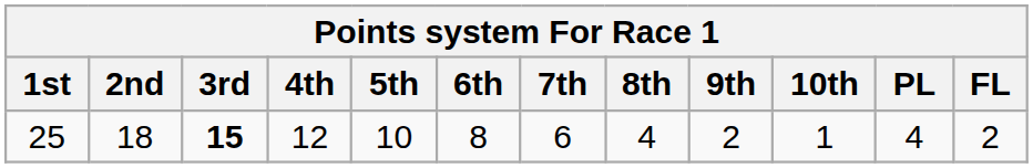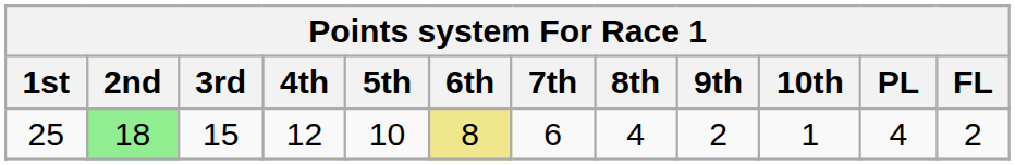25 | 2nd: no background -> lightgreen background
25 | 3rd: bold -> normal
25 | 6th: no background -> khaki background
